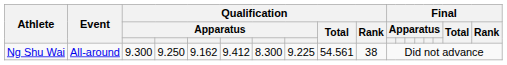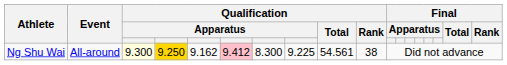row 4 | column 3: no background -> lightyellow background
row 4 | column 4: no background -> gold background
row 4 | column 6: no background -> pink background
